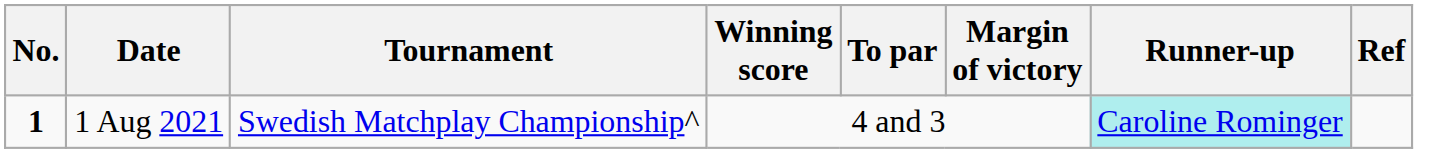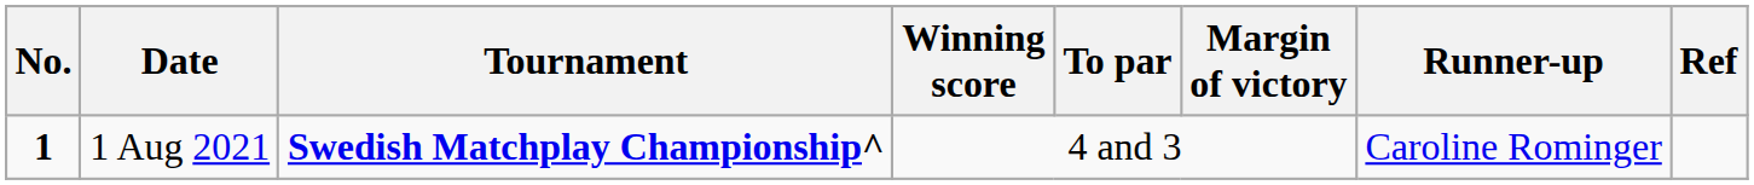1 Aug 2021 | Tournament: normal -> bold
1 Aug 2021 | Runner-up: paleturquoise background -> no background
